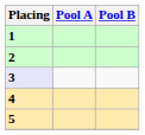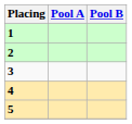3 | Placing: lavender background -> no background
